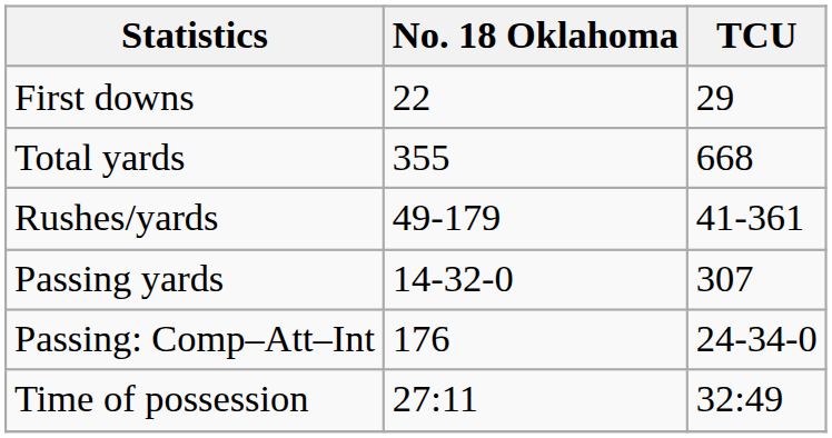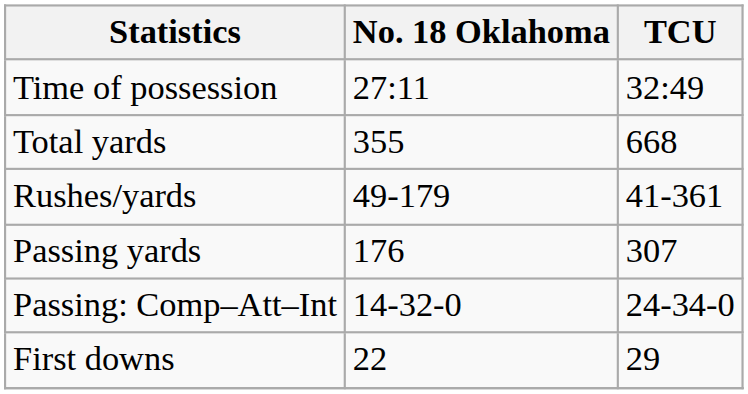rows swapped: First downs <-> Time of possession
Passing yards | No. 18 Oklahoma: 14-32-0 -> 176
Passing: Comp–Att–Int | No. 18 Oklahoma: 176 -> 14-32-0
